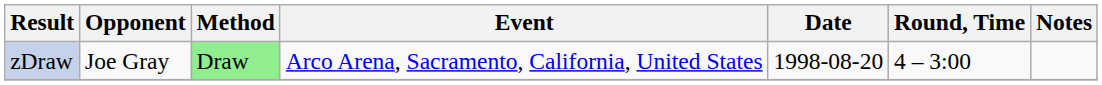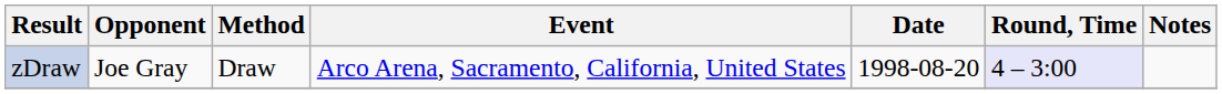zDraw | Method: lightgreen background -> no background
zDraw | Round, Time: no background -> lavender background
